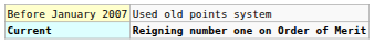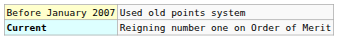Current | column 2: bold -> normal
